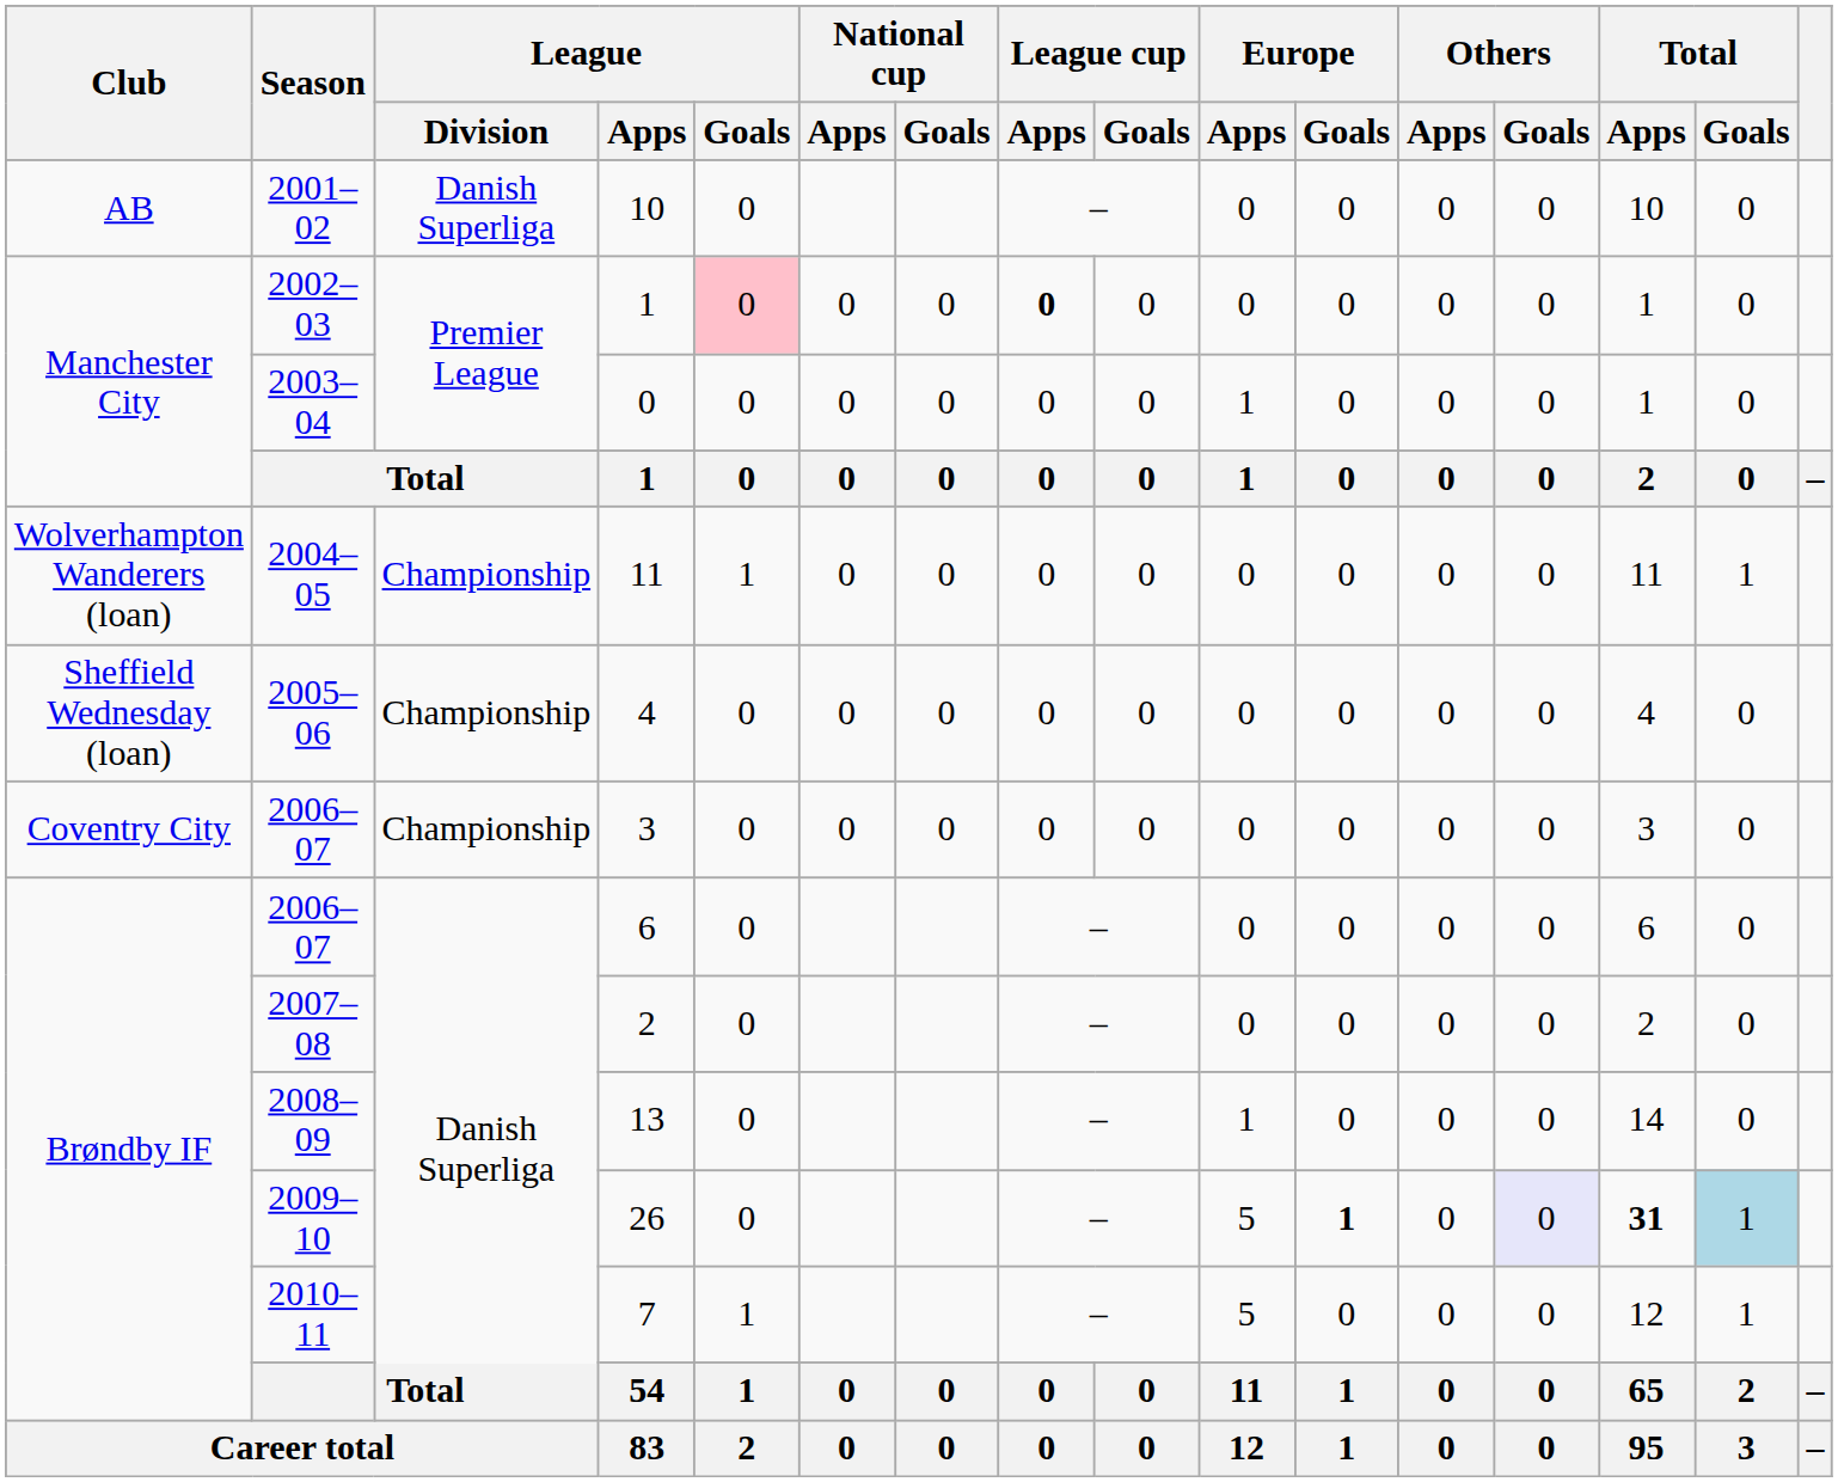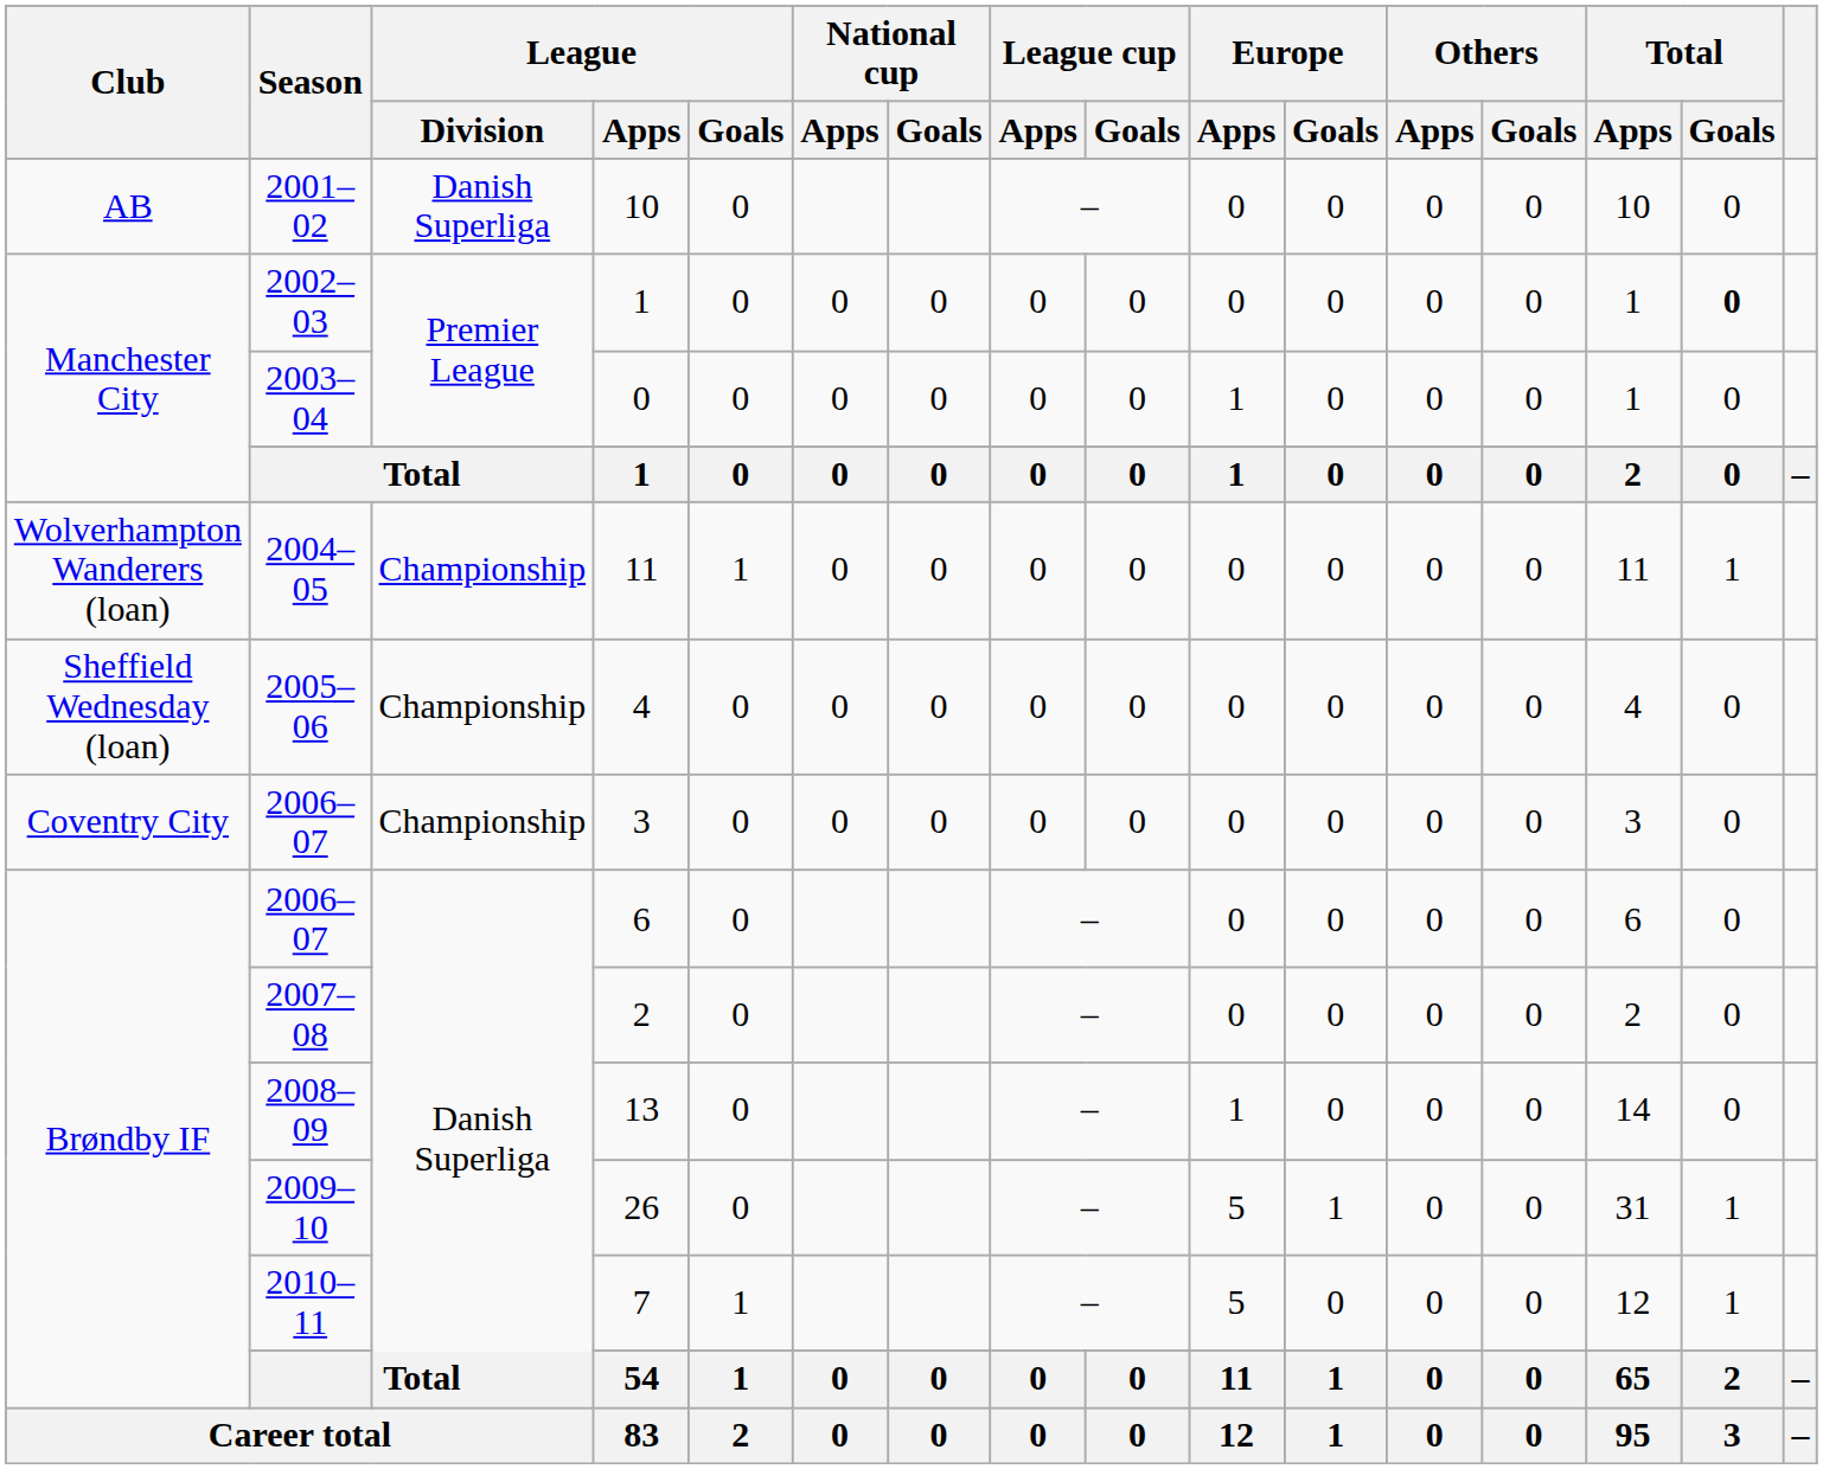2002–03 / 1 | League / Goals: pink background -> no background
2002–03 / 1 | League cup / Apps: bold -> normal
2002–03 / 1 | Total / Goals: normal -> bold
26 | Europe / Goals: bold -> normal
26 | Others / Goals: lavender background -> no background
26 | Total / Apps: bold -> normal
26 | Total / Goals: lightblue background -> no background
